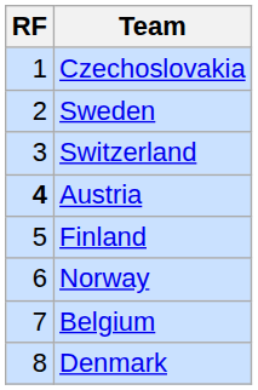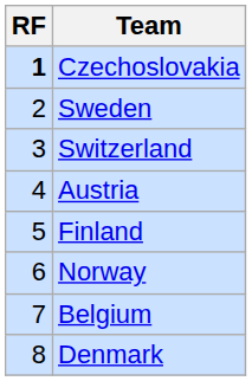Czechoslovakia | RF: normal -> bold
Austria | RF: bold -> normal
